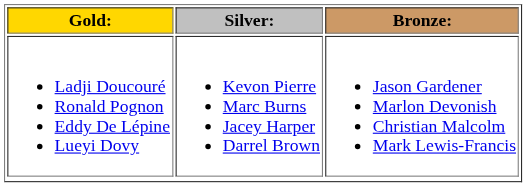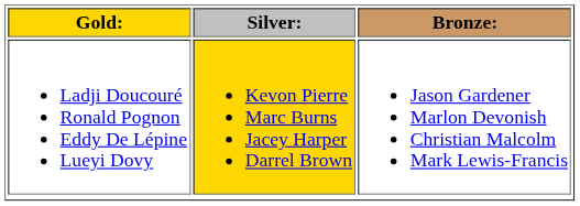Ladji Doucouré Ronald Pognon Eddy De Lépine Lueyi Dovy | Silver:: no background -> gold background
